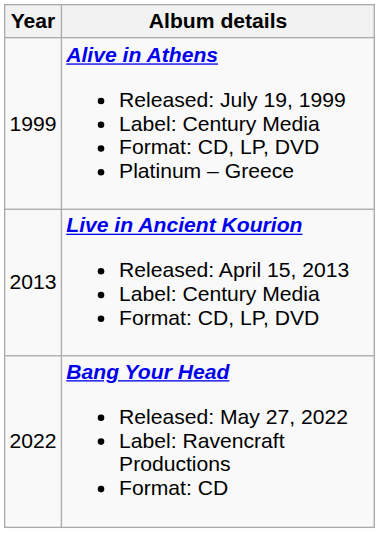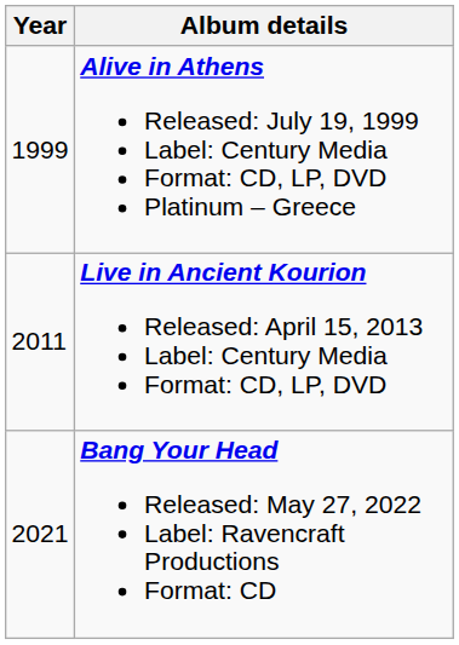row 3 | Year: 2013 -> 2011
row 4 | Year: 2022 -> 2021
